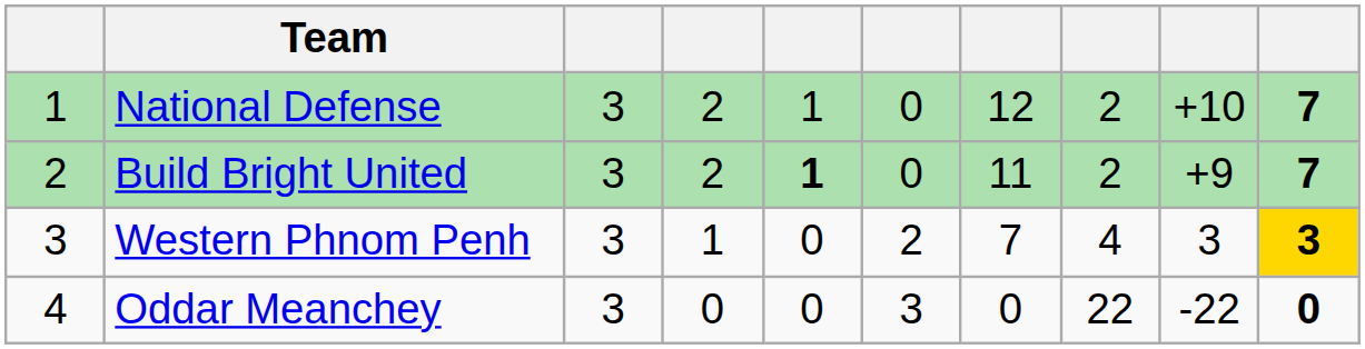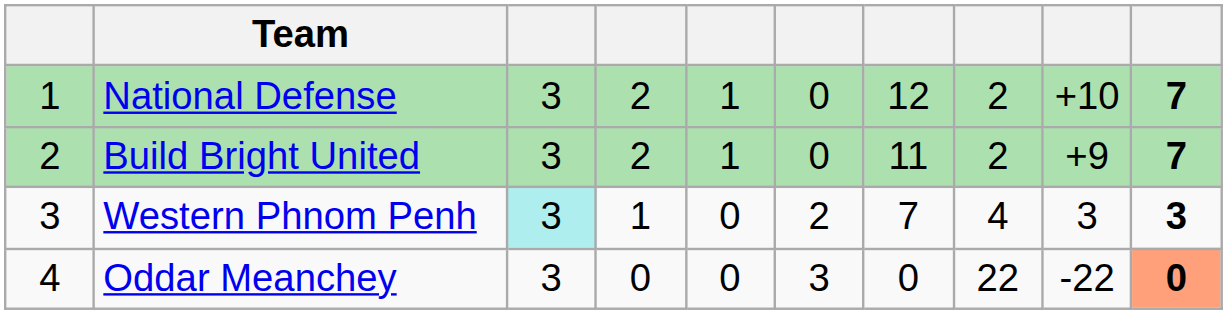Build Bright United | column 5: bold -> normal
Western Phnom Penh | column 3: no background -> paleturquoise background
Western Phnom Penh | column 10: gold background -> no background
Oddar Meanchey | column 10: no background -> lightsalmon background
